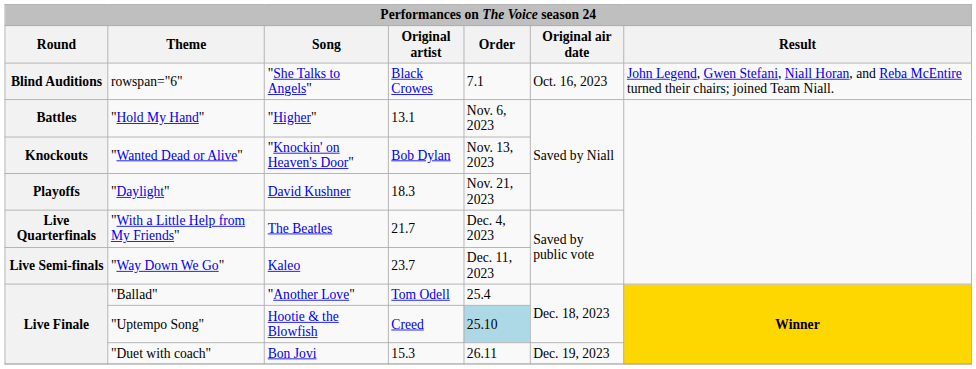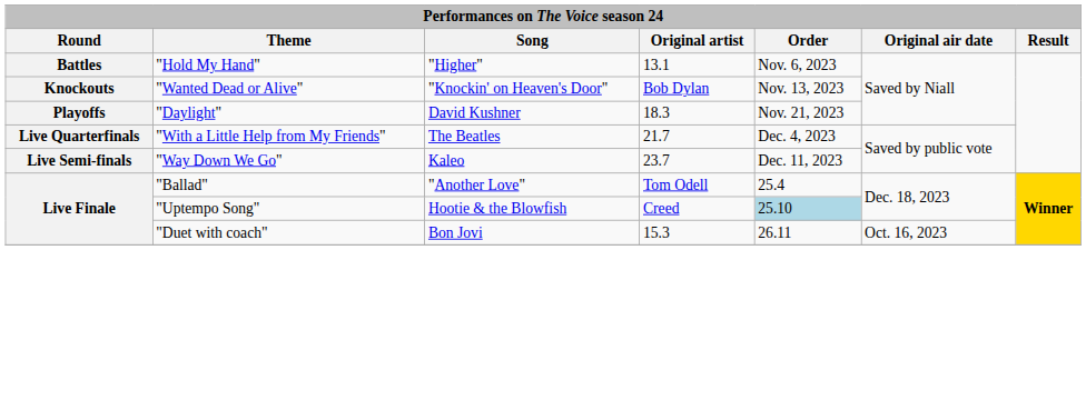- row: Blind Auditions | rowspan="6" | "She Talks to Angels" | Black Crowes | 7.1 | Oct. 16, 2023 | John Legend, Gwen Stefani, Niall Horan, and Reba McEntire turned their chairs; joined Team Niall.
"Duet with coach" | Original air date: Dec. 19, 2023 -> Oct. 16, 2023
